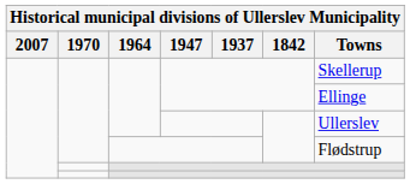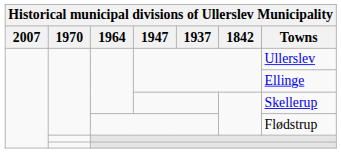row 3 | Towns: Skellerup -> Ullerslev
row 5 | Towns: Ullerslev -> Skellerup
